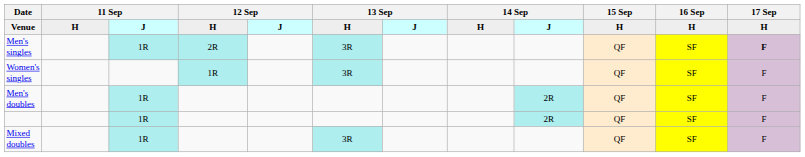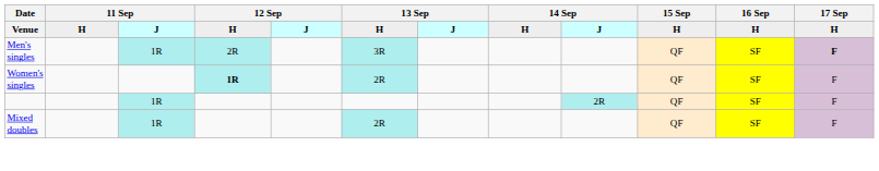Women's singles | 12 Sep / H: normal -> bold
Women's singles | 13 Sep / H: 3R -> 2R
- row: Men's doubles | 1R | 2R | QF | SF | F
Mixed doubles | 13 Sep / H: 3R -> 2R
